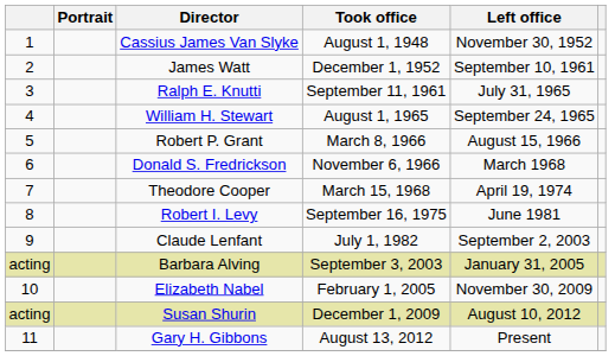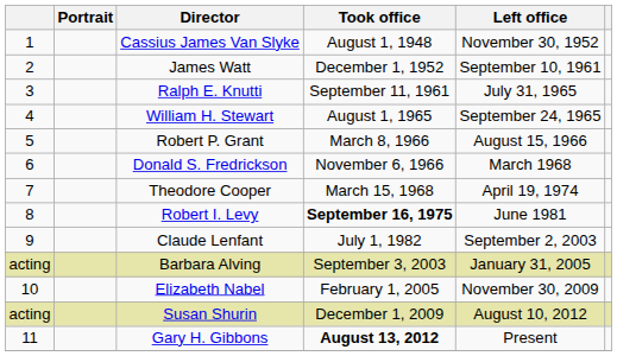Robert I. Levy | Took office: normal -> bold
Gary H. Gibbons | Took office: normal -> bold
